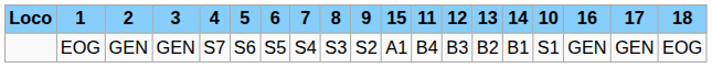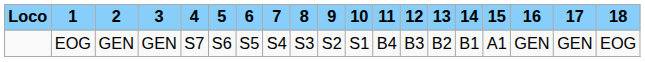columns swapped: 10 <-> 15
